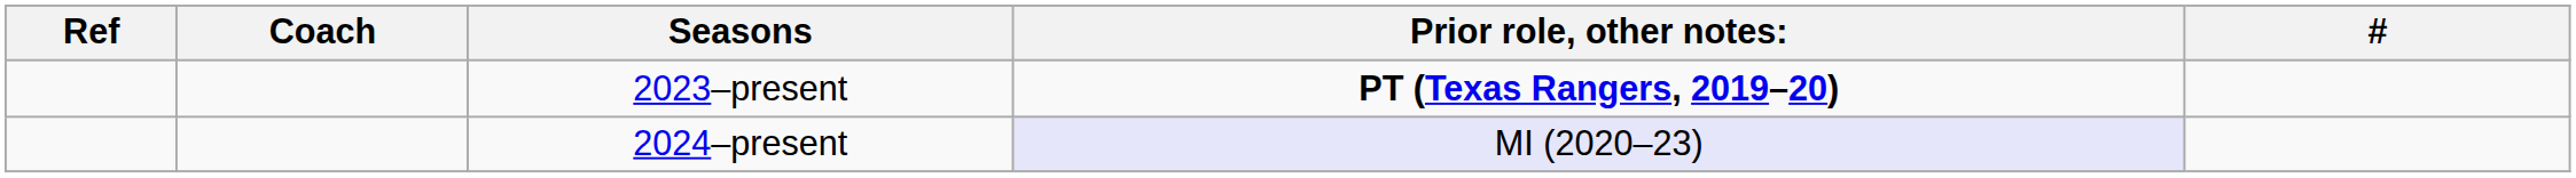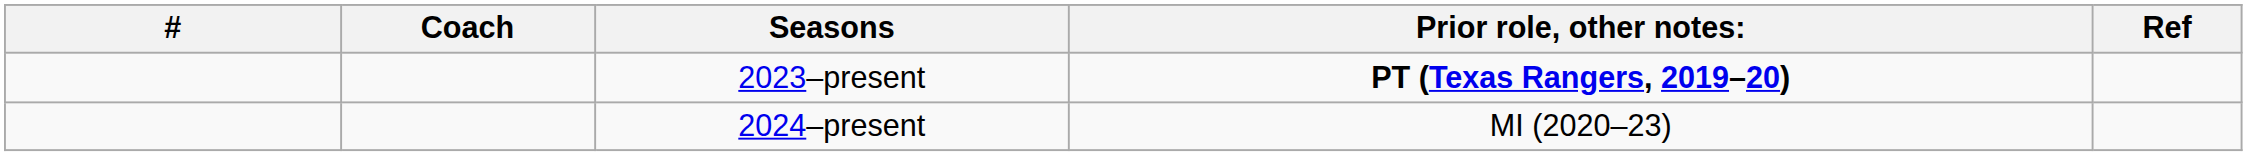columns swapped: # <-> Ref
2024–present | Prior role, other notes:: lavender background -> no background
